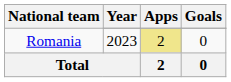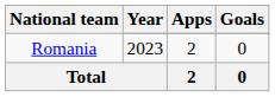2023 | Apps: khaki background -> no background
